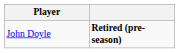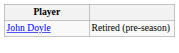John Doyle | column 2: bold -> normal
